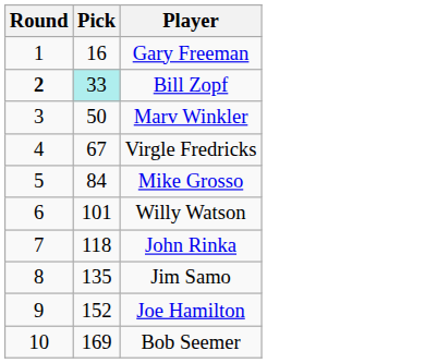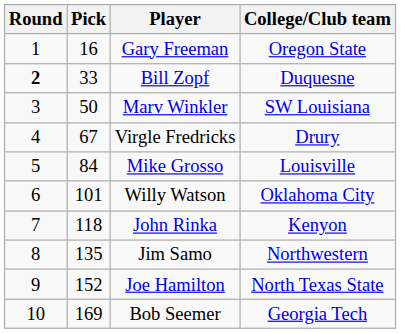+ column: College/Club team | Oregon State | Duquesne | SW Louisiana | Drury | Louisville | Oklahoma City | Kenyon | Northwestern | North Texas State | Georgia Tech
Bill Zopf | Pick: paleturquoise background -> no background
